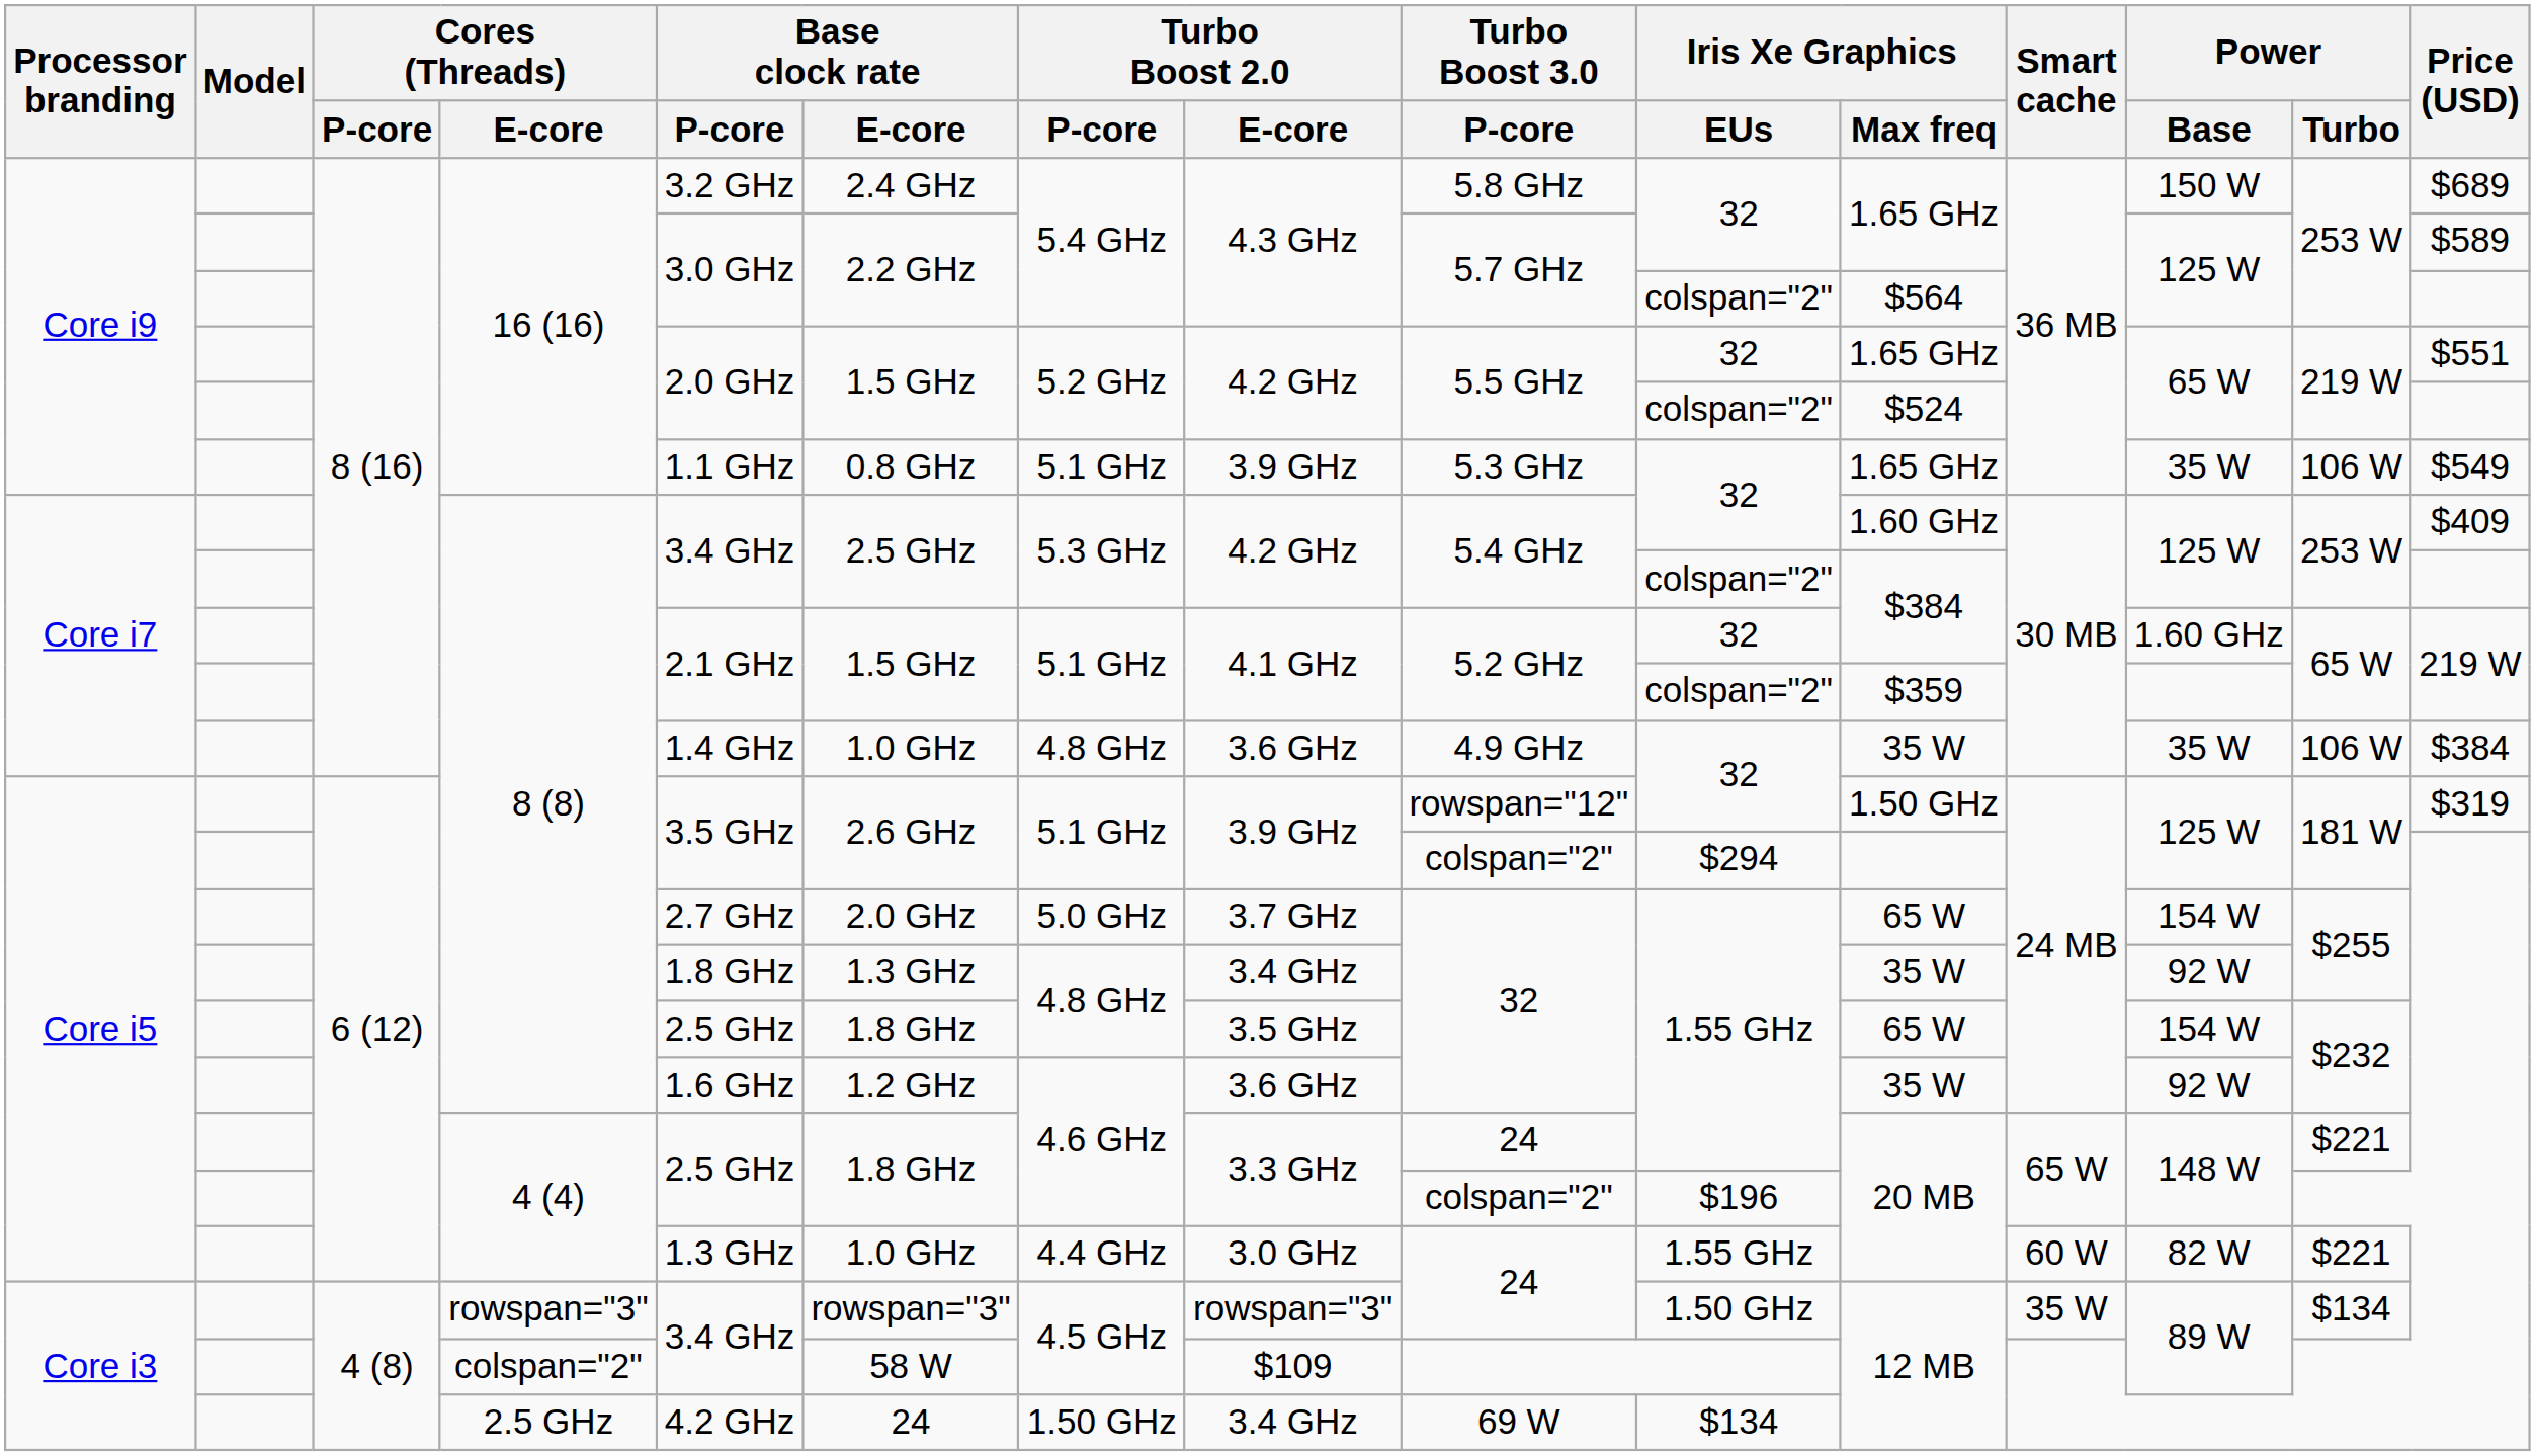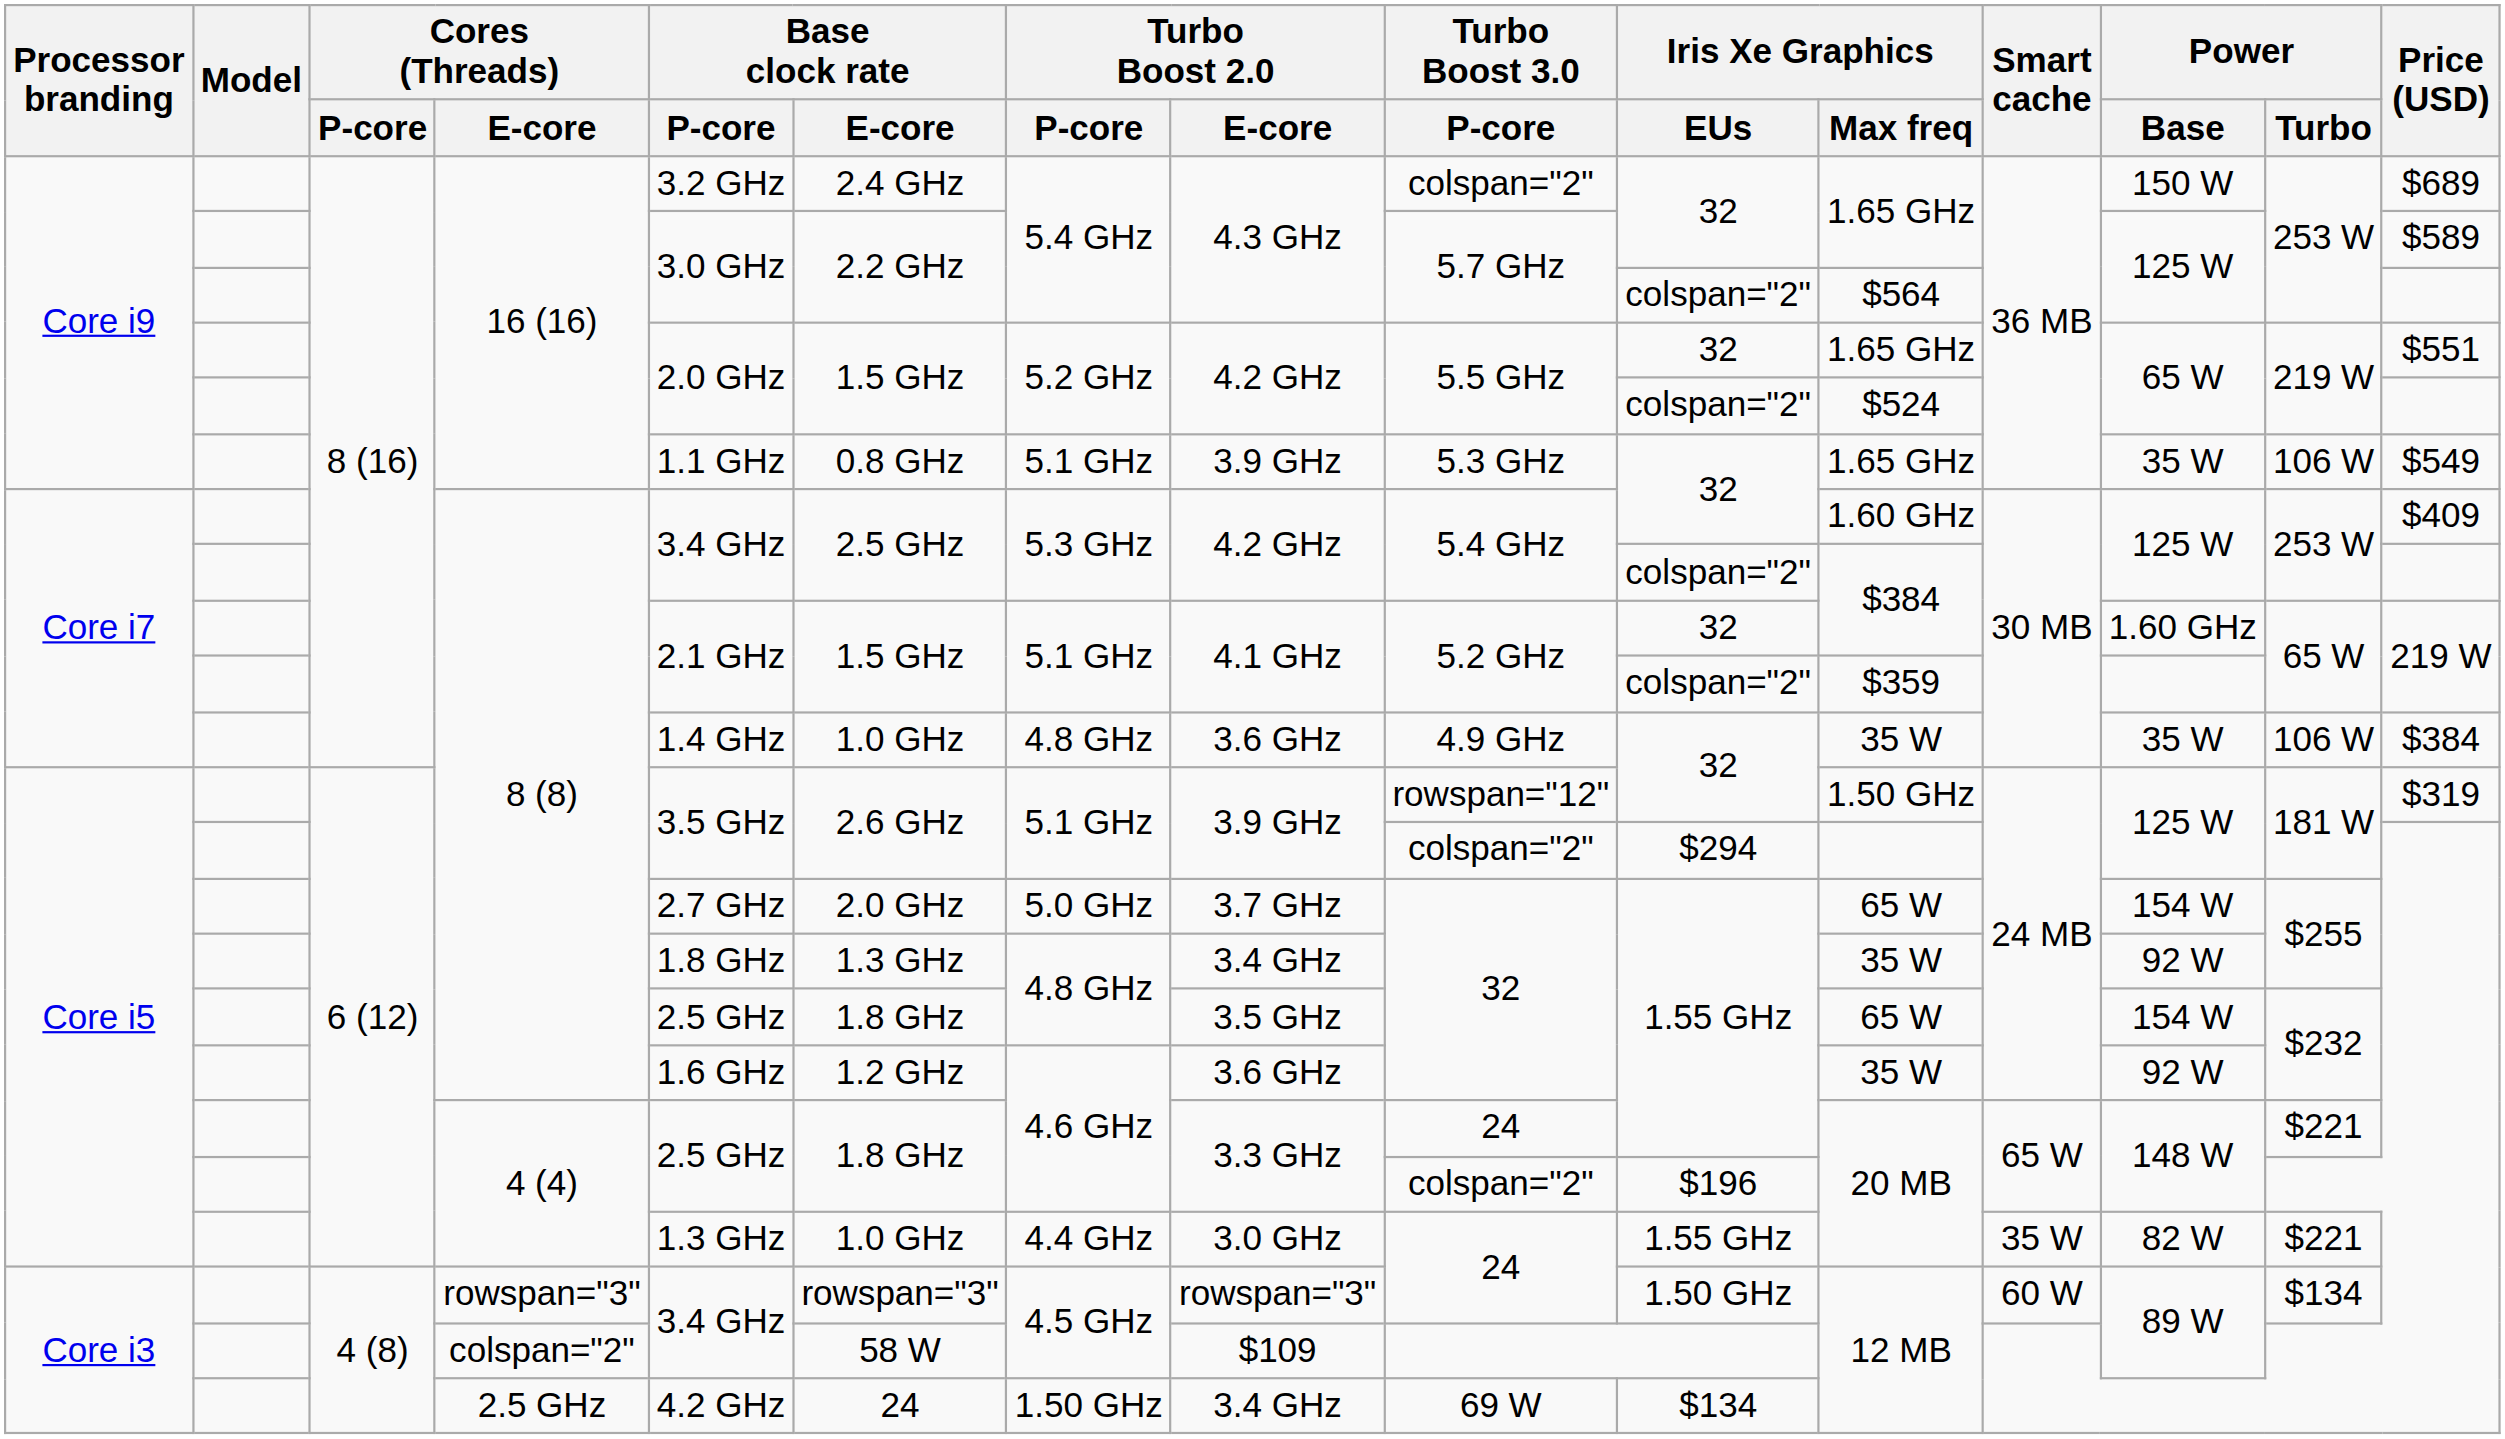row 3 | Turbo Boost 3.0 / P-core: 5.8 GHz -> colspan="2"
row 22 | Smart cache: 60 W -> 35 W
row 23 | Smart cache: 35 W -> 60 W
